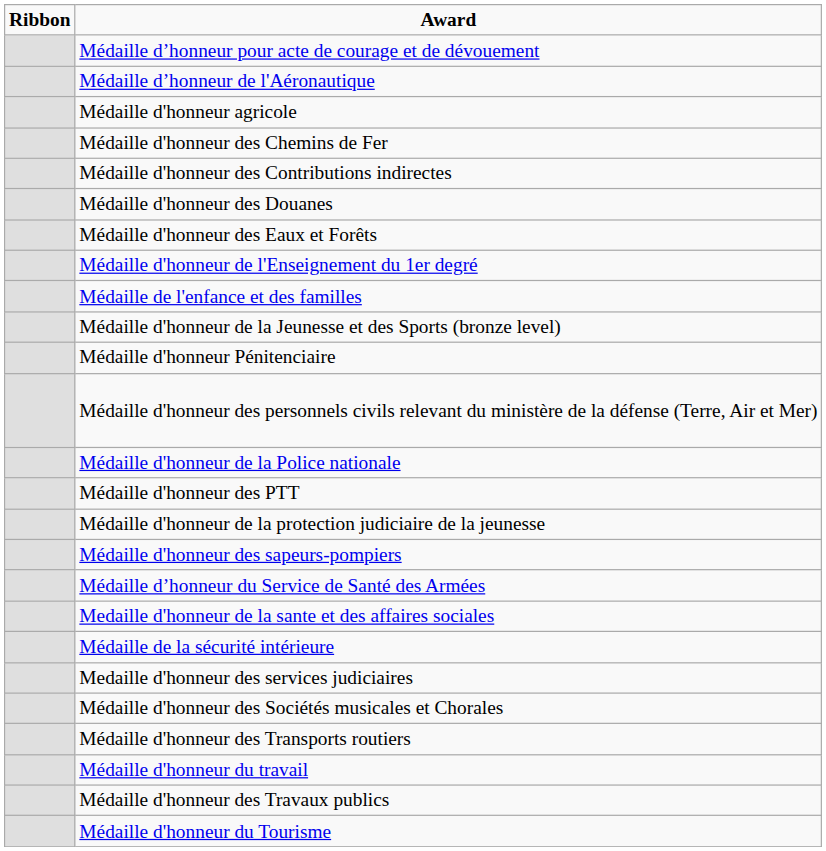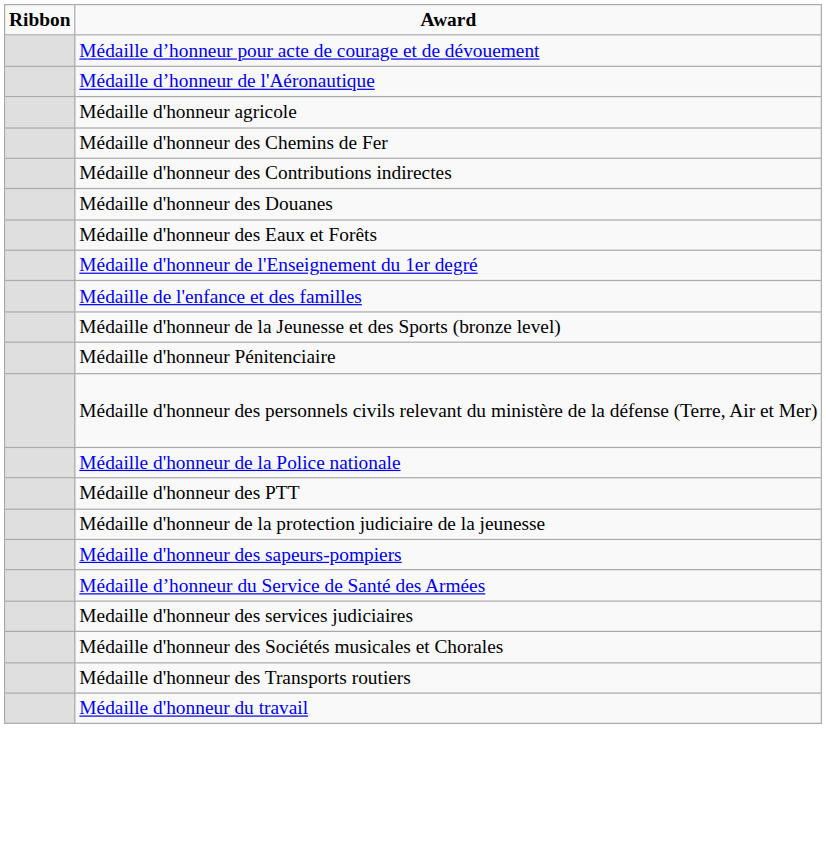- row: Medaille d'honneur de la sante et des affaires sociales
- row: Médaille de la sécurité intérieure
- row: Médaille d'honneur des Travaux publics
- row: Médaille d'honneur du Tourisme
